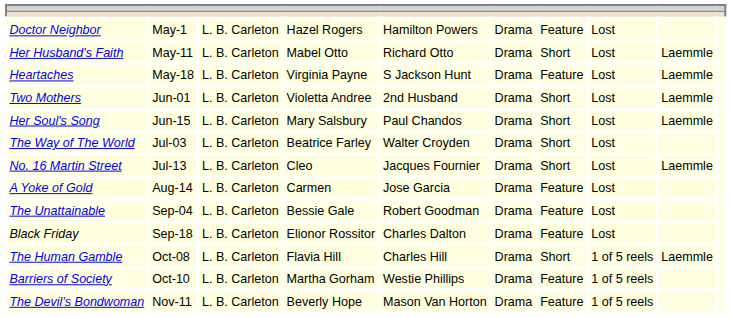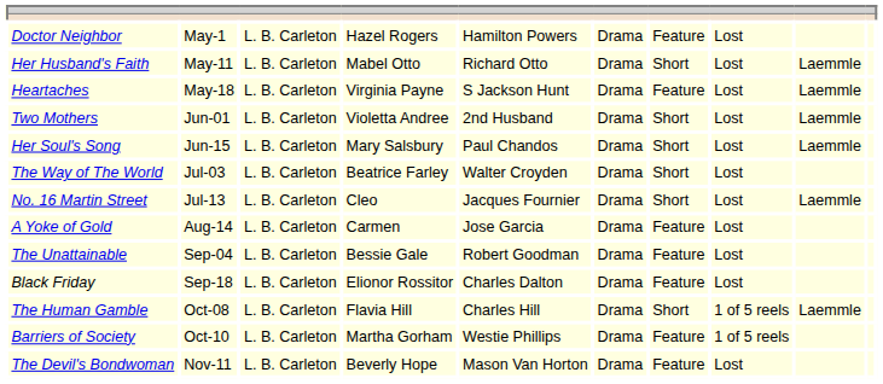The Devil's Bondwoman | column 8: 1 of 5 reels -> Lost
